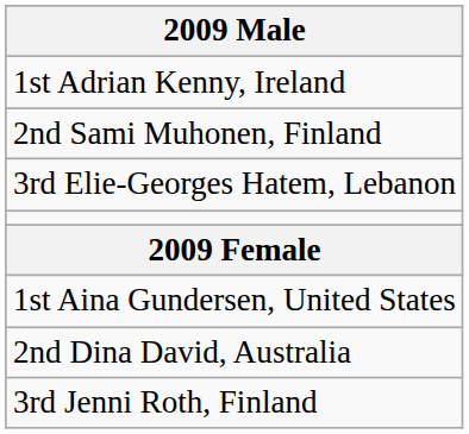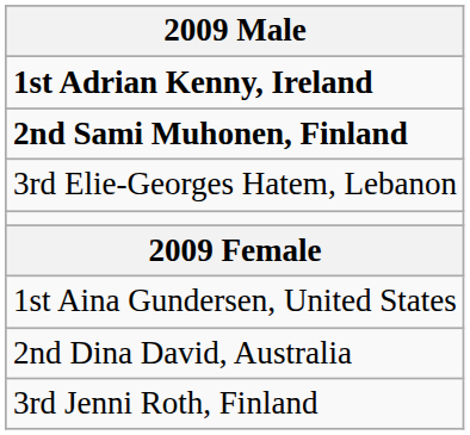row 2 | column 1: normal -> bold
row 3 | column 1: normal -> bold
